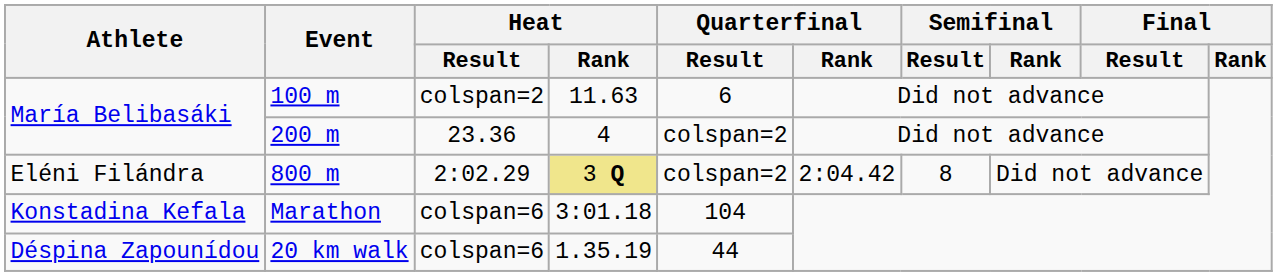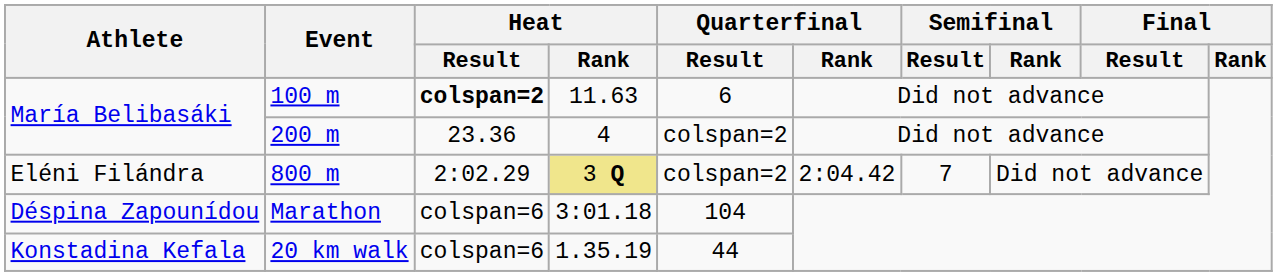100 m | Heat / Result: normal -> bold
800 m | Semifinal / Result: 8 -> 7
Marathon | Athlete: Konstadina Kefala -> Déspina Zapounídou
20 km walk | Athlete: Déspina Zapounídou -> Konstadina Kefala
